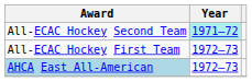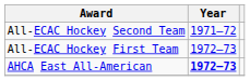row 2 | Year: paleturquoise background -> no background
row 4 | Award: lightblue background -> no background
row 4 | Year: normal -> bold
